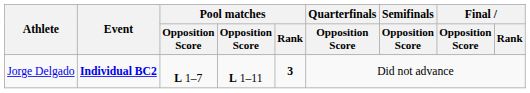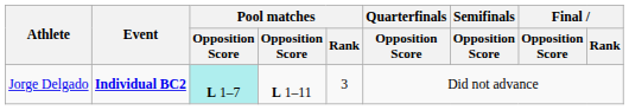Jorge Delgado | column 3: no background -> paleturquoise background
Jorge Delgado | Pool matches / Rank: bold -> normal
